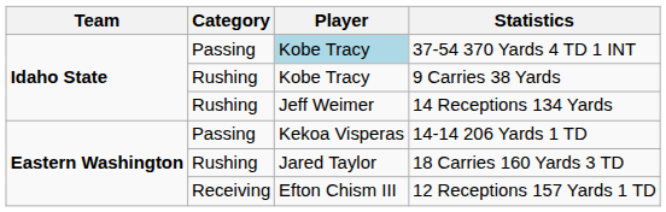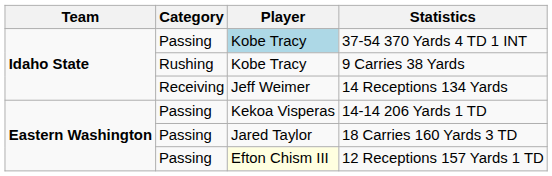14 Receptions 134 Yards | Category: Rushing -> Receiving
18 Carries 160 Yards 3 TD | Category: Rushing -> Passing
12 Receptions 157 Yards 1 TD | Category: Receiving -> Passing
12 Receptions 157 Yards 1 TD | Player: no background -> lightyellow background
